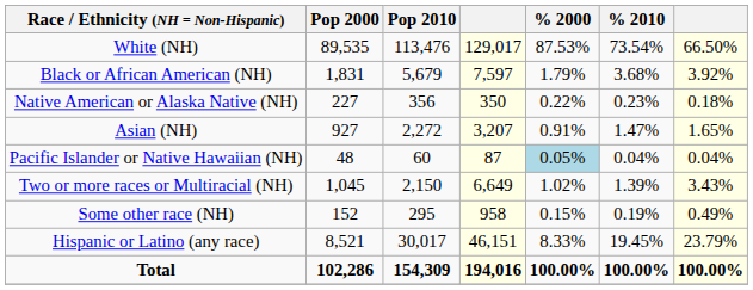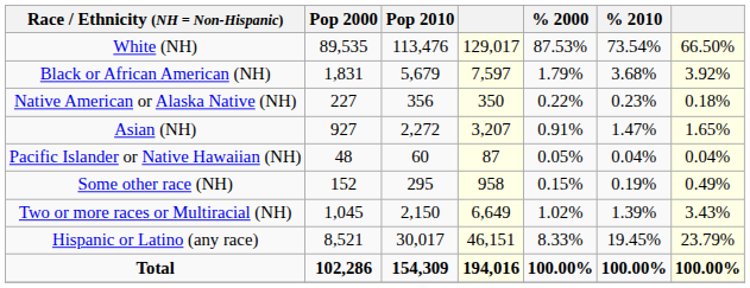Pacific Islander or Native Hawaiian (NH) | % 2000: lightblue background -> no background
rows swapped: Some other race (NH) <-> Two or more races or Multiracial (NH)
